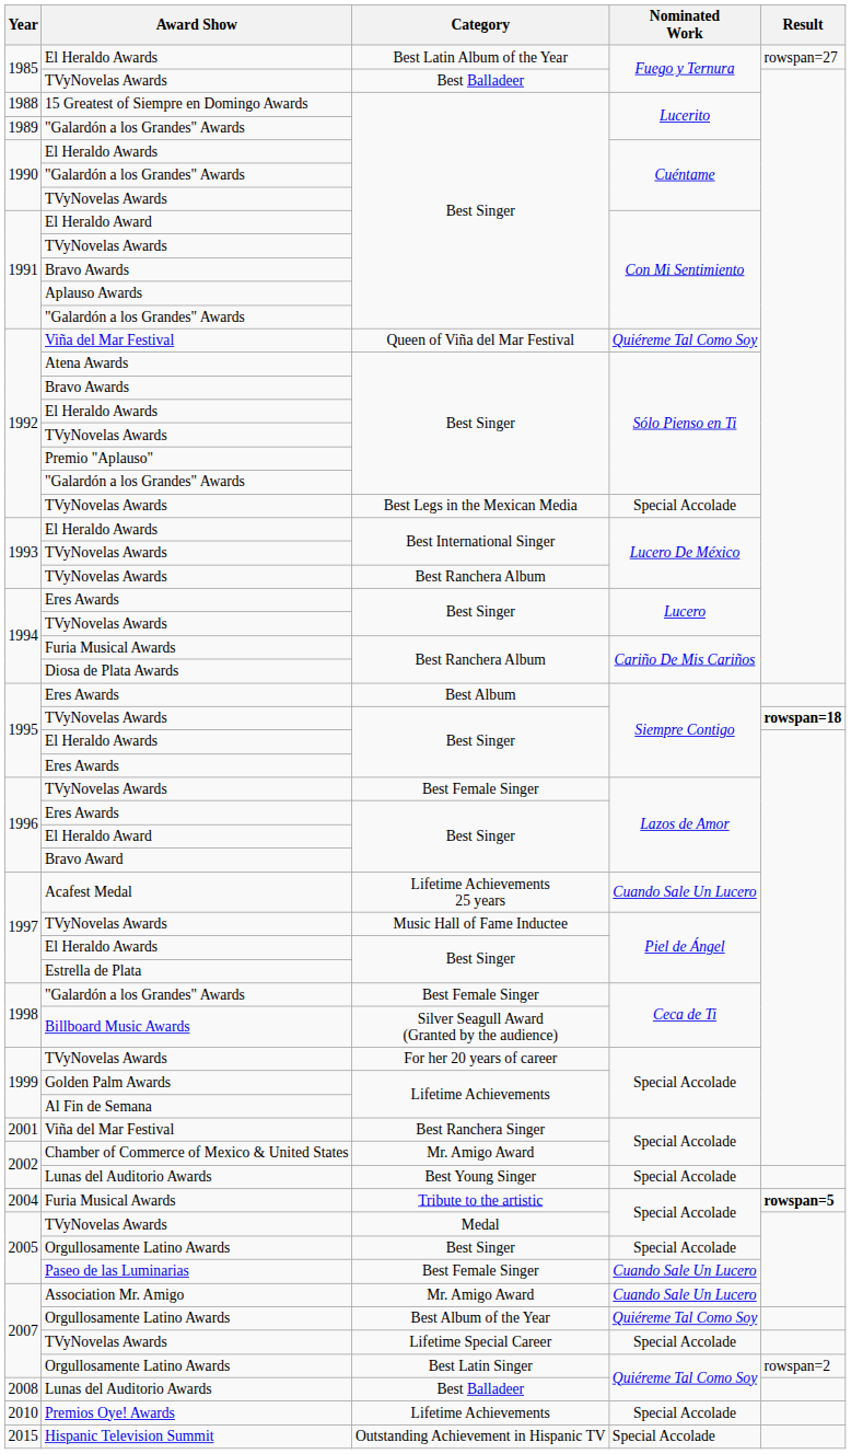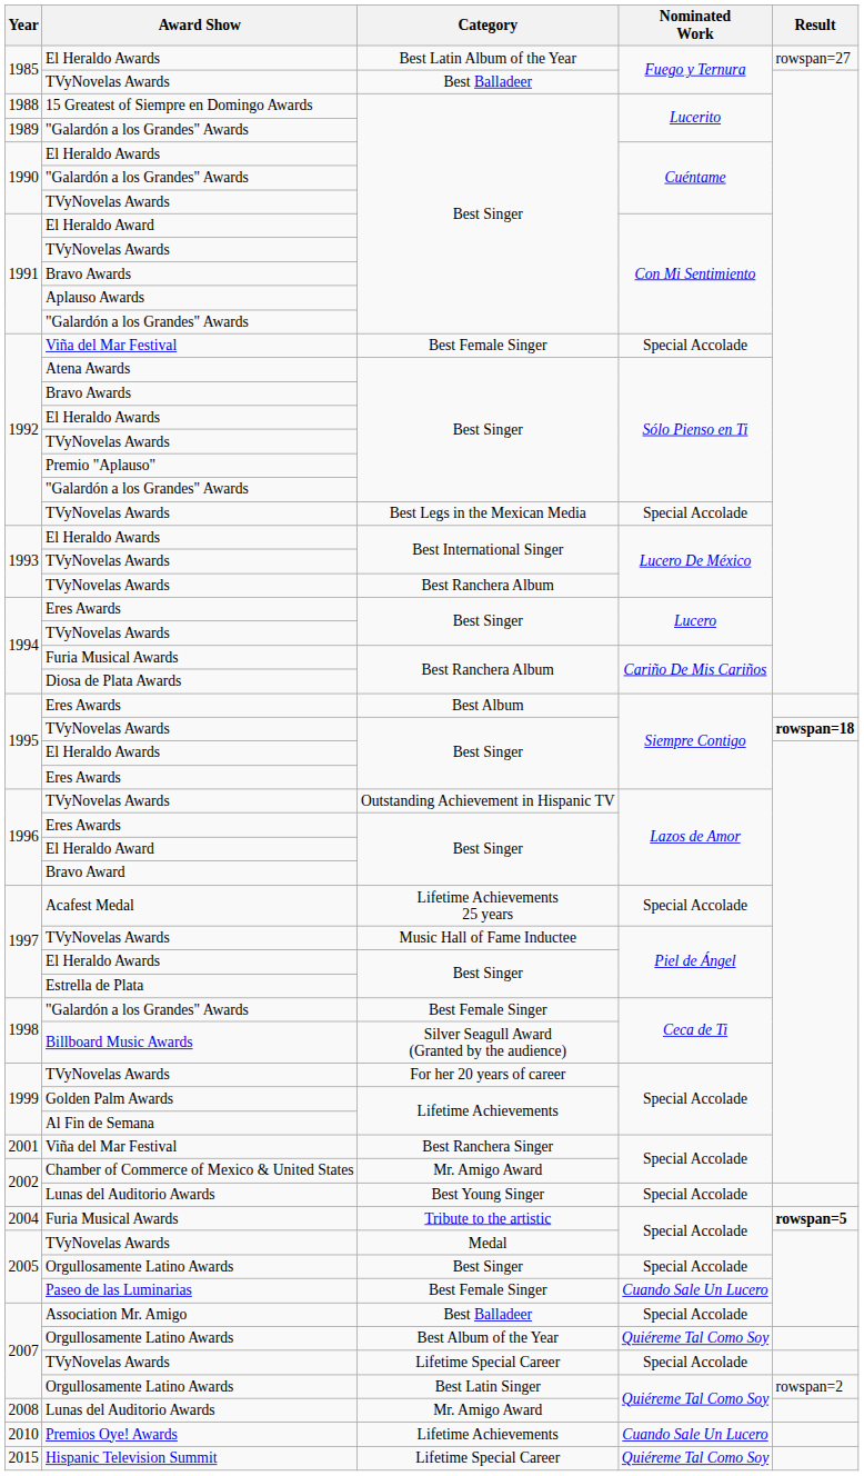1992 / Viña del Mar Festival | Category: Queen of Viña del Mar Festival -> Best Female Singer
1992 / Viña del Mar Festival | Nominated Work: Quiéreme Tal Como Soy -> Special Accolade
1996 / TVyNovelas Awards | Category: Best Female Singer -> Outstanding Achievement in Hispanic TV
Acafest Medal | Nominated Work: Cuando Sale Un Lucero -> Special Accolade
Association Mr. Amigo | Category: Mr. Amigo Award -> Best Balladeer
Association Mr. Amigo | Nominated Work: Cuando Sale Un Lucero -> Special Accolade
2008 / Lunas del Auditorio Awards | Category: Best Balladeer -> Mr. Amigo Award
Premios Oye! Awards | Nominated Work: Special Accolade -> Cuando Sale Un Lucero
Hispanic Television Summit | Category: Outstanding Achievement in Hispanic TV -> Lifetime Special Career
Hispanic Television Summit | Nominated Work: Special Accolade -> Quiéreme Tal Como Soy
